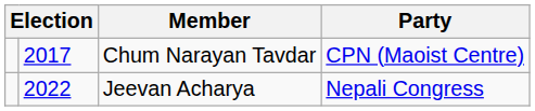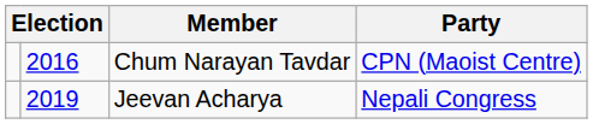Chum Narayan Tavdar | column 2: 2017 -> 2016
Jeevan Acharya | column 2: 2022 -> 2019
